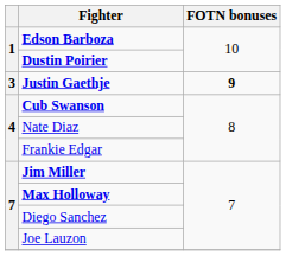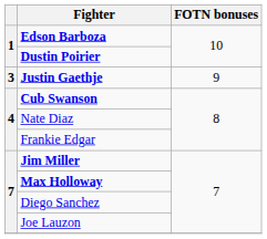Justin Gaethje | FOTN bonuses: bold -> normal
